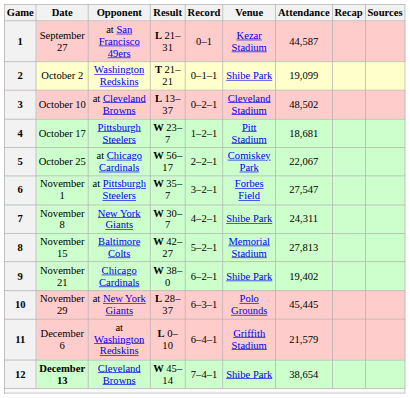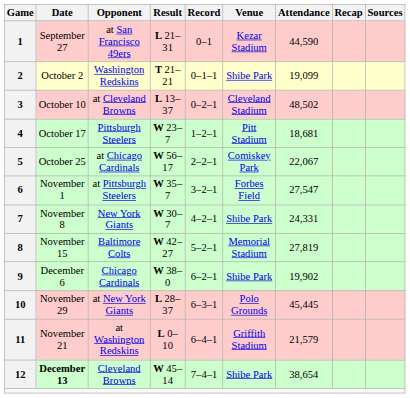1 | Attendance: 44,587 -> 44,590
7 | Attendance: 24,311 -> 24,331
8 | Attendance: 27,813 -> 27,819
9 | Date: November 21 -> December 6
9 | Attendance: 19,402 -> 19,902
11 | Date: December 6 -> November 21
